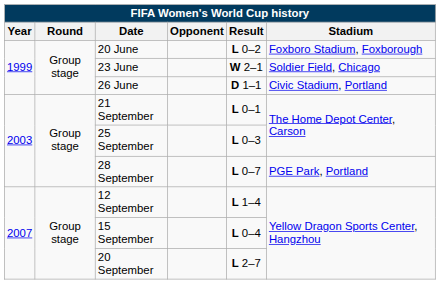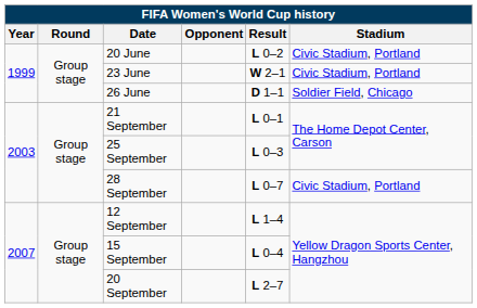20 June | Stadium: Foxboro Stadium, Foxborough -> Civic Stadium, Portland
23 June | Stadium: Soldier Field, Chicago -> Civic Stadium, Portland
26 June | Stadium: Civic Stadium, Portland -> Soldier Field, Chicago
28 September | Stadium: PGE Park, Portland -> Civic Stadium, Portland
